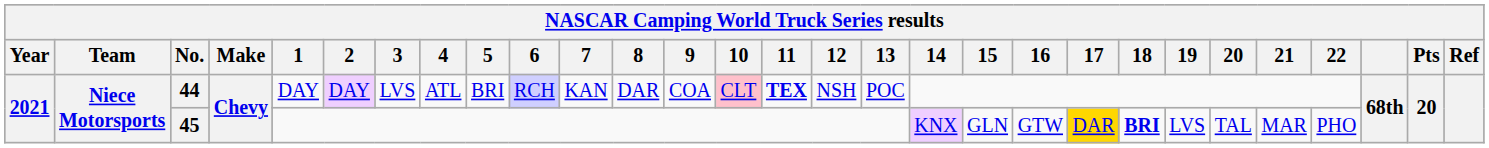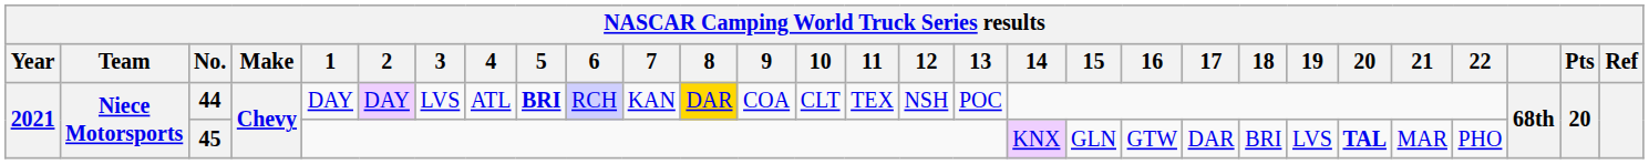44 | 5: normal -> bold
44 | 8: no background -> gold background
44 | 10: pink background -> no background
44 | 11: bold -> normal
45 | 17: gold background -> no background
45 | 18: bold -> normal
45 | 20: normal -> bold
